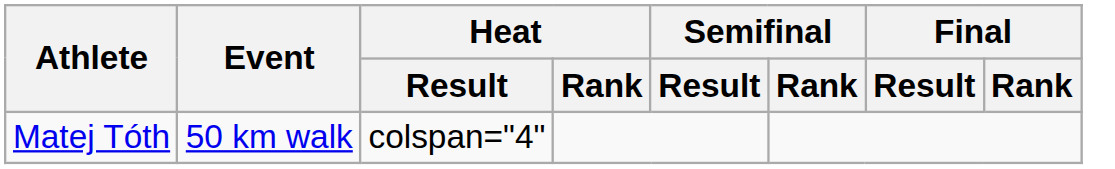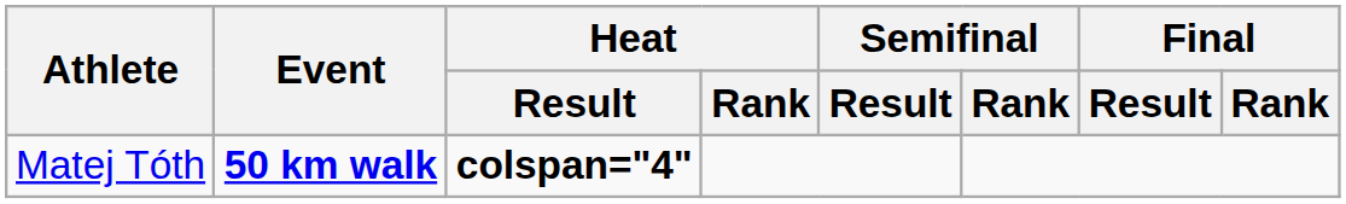Matej Tóth | Event: normal -> bold
Matej Tóth | Heat / Result: normal -> bold
